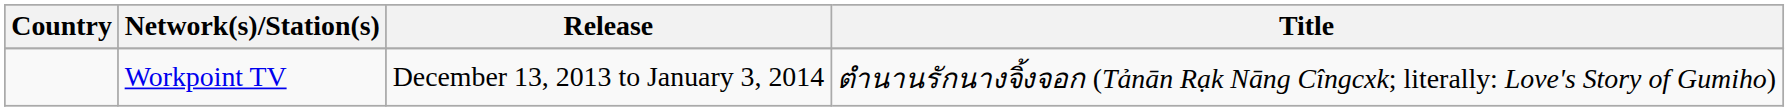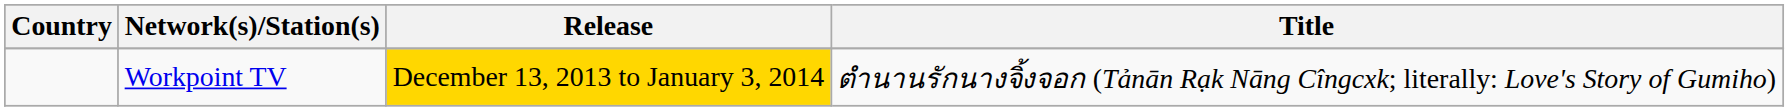Workpoint TV | Release: no background -> gold background
